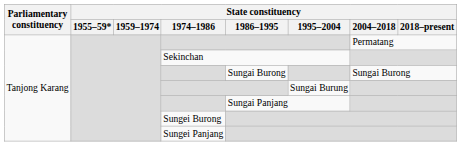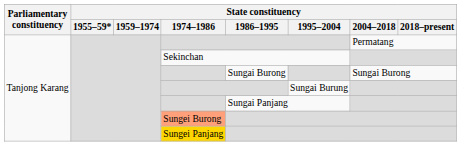Sungei Burong | State constituency / 1974–1986: no background -> lightsalmon background
Sungei Panjang | State constituency / 1974–1986: no background -> gold background
